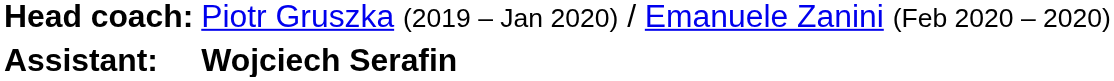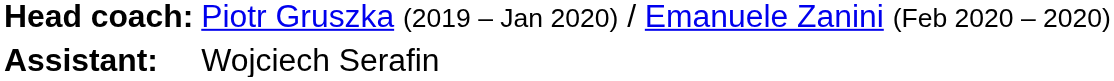Assistant: | column 2: bold -> normal
